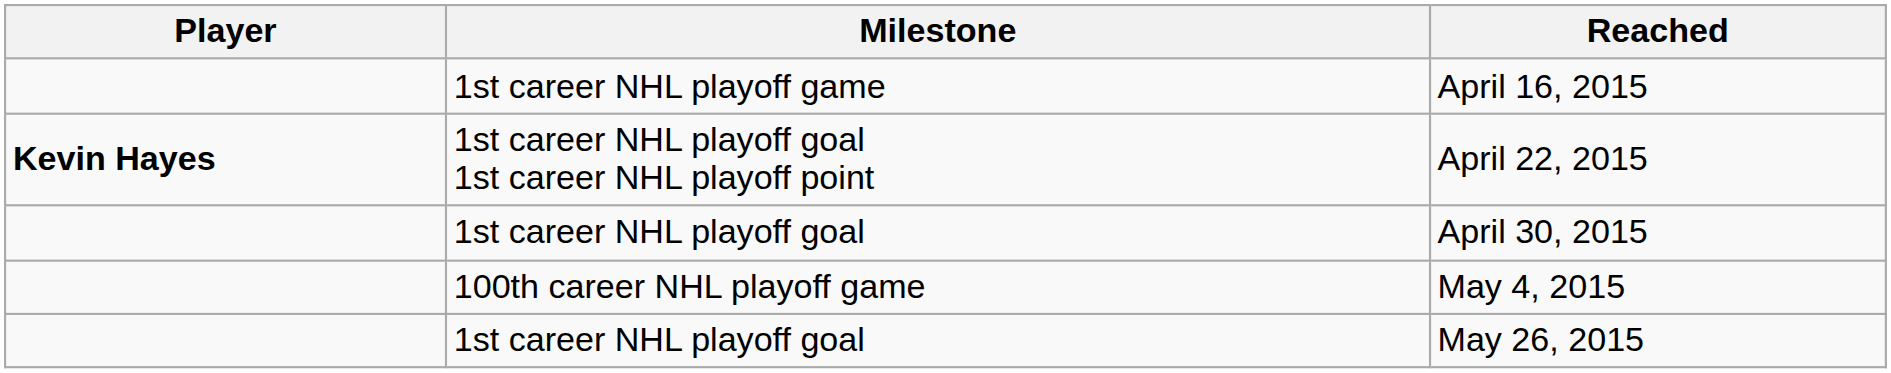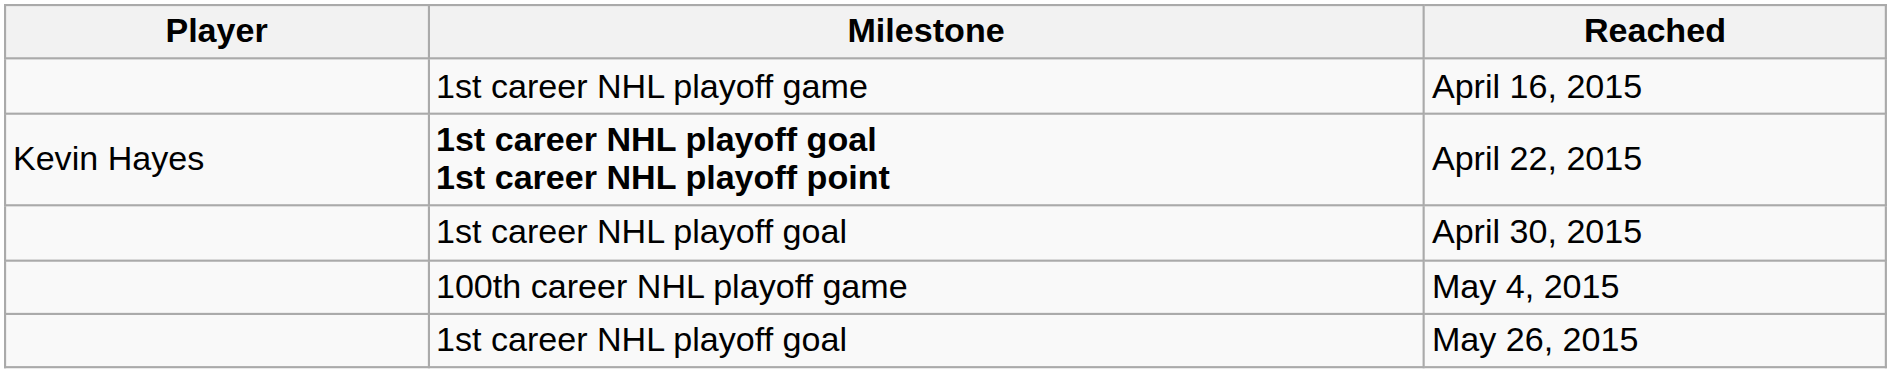row 3 | Player: bold -> normal
row 3 | Milestone: normal -> bold
